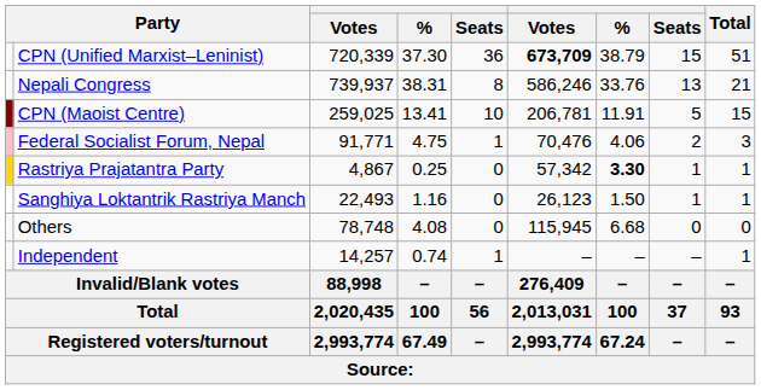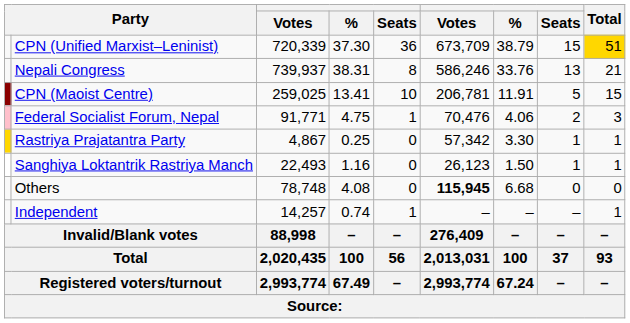CPN (Unified Marxist–Leninist) | column 6: bold -> normal
CPN (Unified Marxist–Leninist) | Total: no background -> gold background
Rastriya Prajatantra Party | column 7: bold -> normal
Others | column 6: normal -> bold
